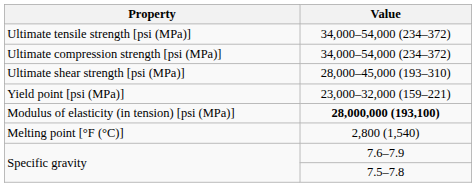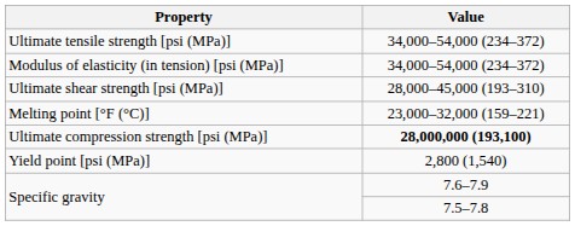row 3 | Property: Ultimate compression strength [psi (MPa)] -> Modulus of elasticity (in tension) [psi (MPa)]
row 5 | Property: Yield point [psi (MPa)] -> Melting point [°F (°C)]
row 6 | Property: Modulus of elasticity (in tension) [psi (MPa)] -> Ultimate compression strength [psi (MPa)]
row 7 | Property: Melting point [°F (°C)] -> Yield point [psi (MPa)]
